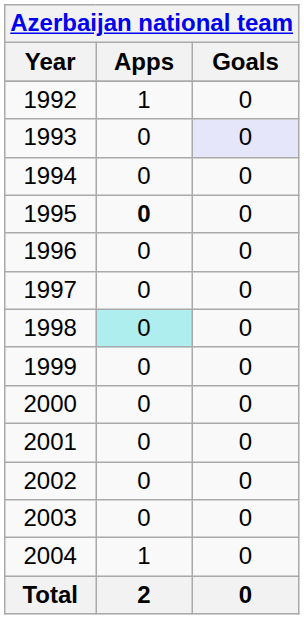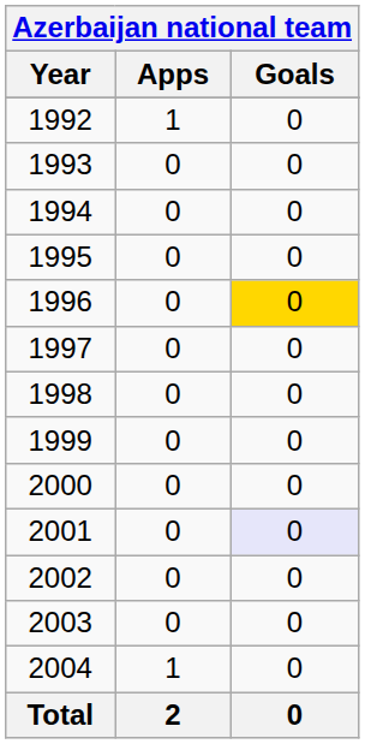1993 | Goals: lavender background -> no background
1995 | Apps: bold -> normal
1996 | Goals: no background -> gold background
1998 | Apps: paleturquoise background -> no background
2001 | Goals: no background -> lavender background
